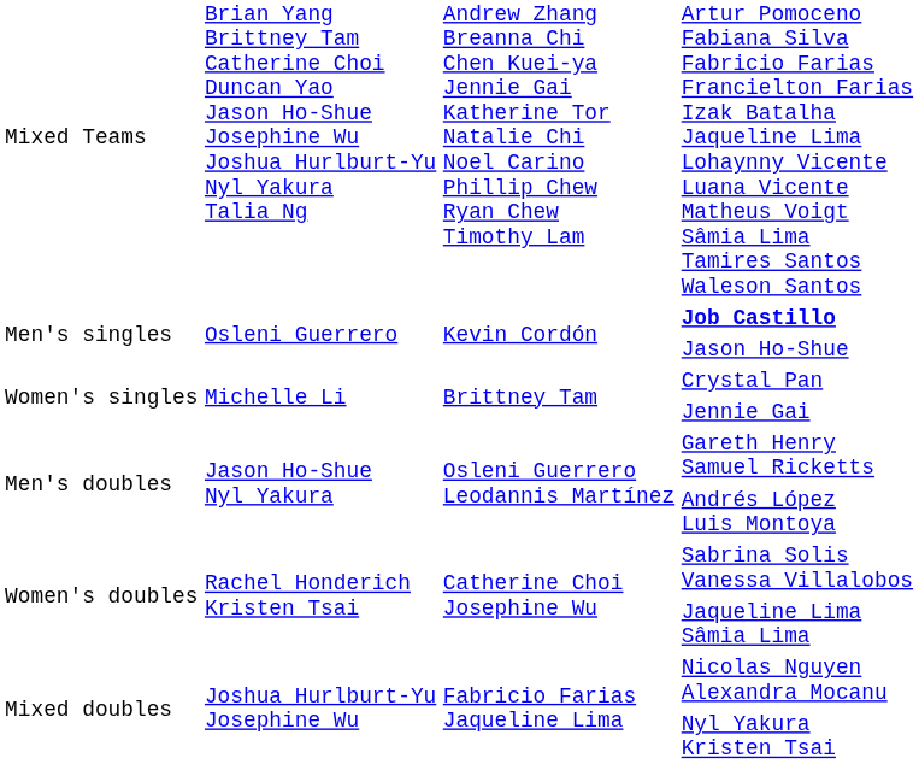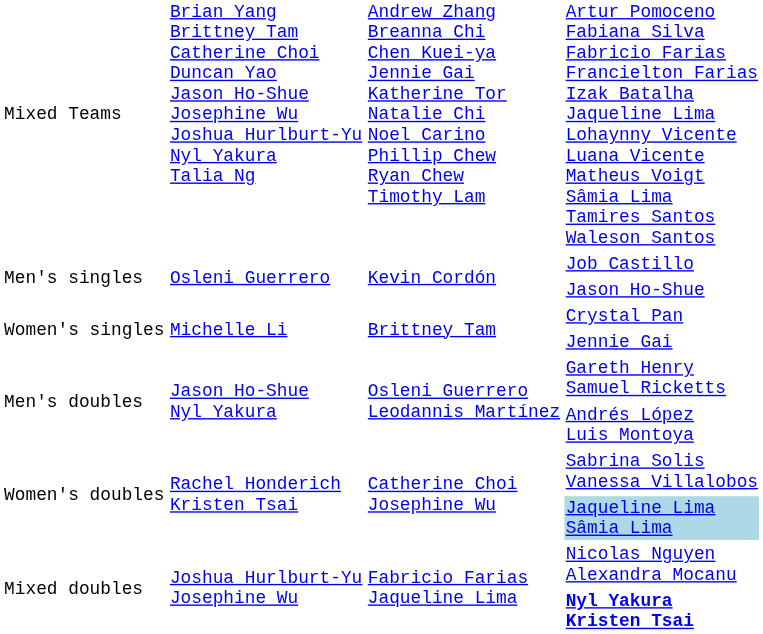Job Castillo | column 4: bold -> normal
Jaqueline Lima Sâmia Lima | column 4: no background -> lightblue background
Nyl Yakura Kristen Tsai | column 4: normal -> bold
